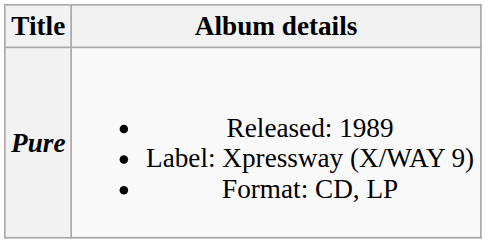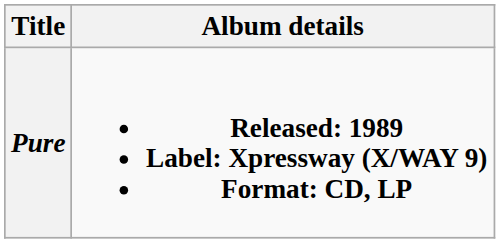Pure | Album details: normal -> bold
